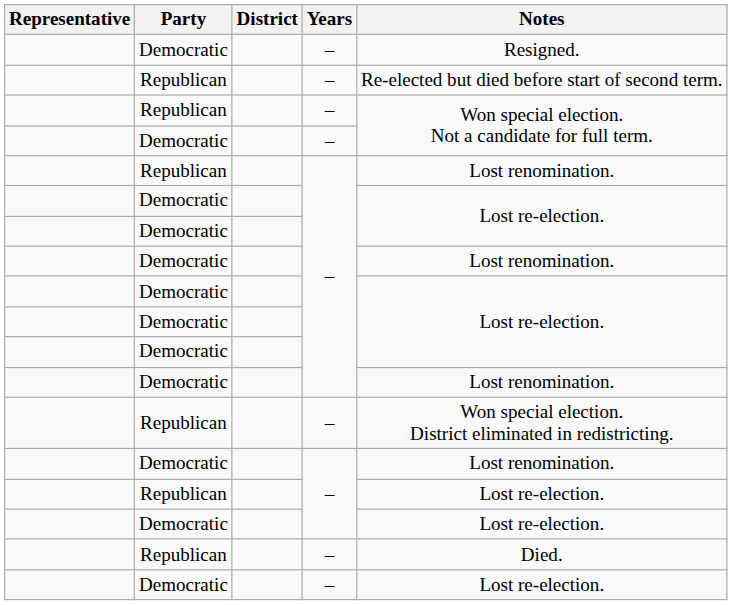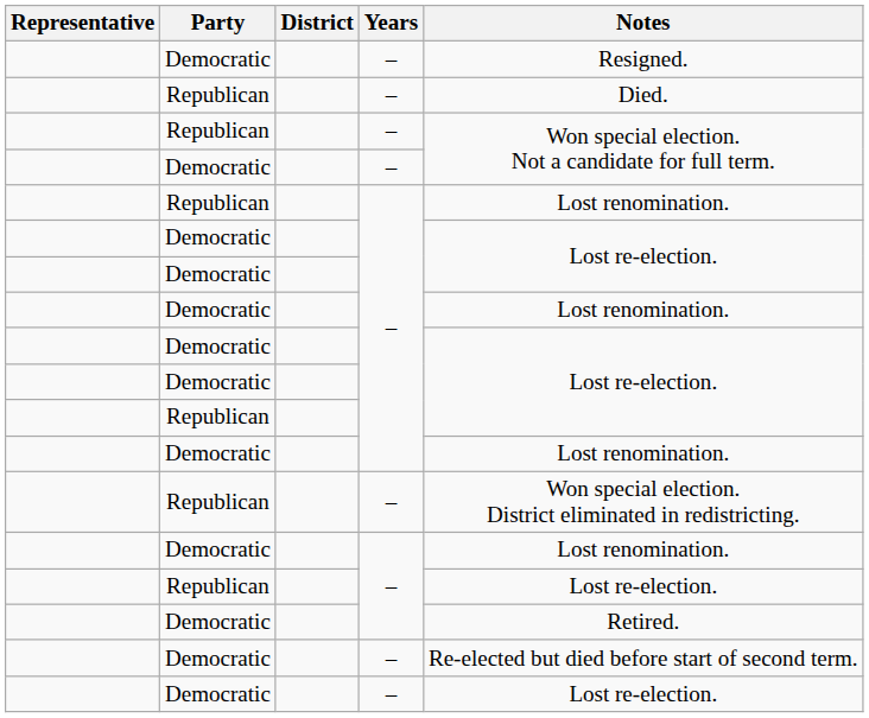row 3 | Notes: Re-elected but died before start of second term. -> Died.
row 12 | Party: Democratic -> Republican
row 17 | Notes: Lost re-election. -> Retired.
row 18 | Party: Republican -> Democratic
row 18 | Notes: Died. -> Re-elected but died before start of second term.
